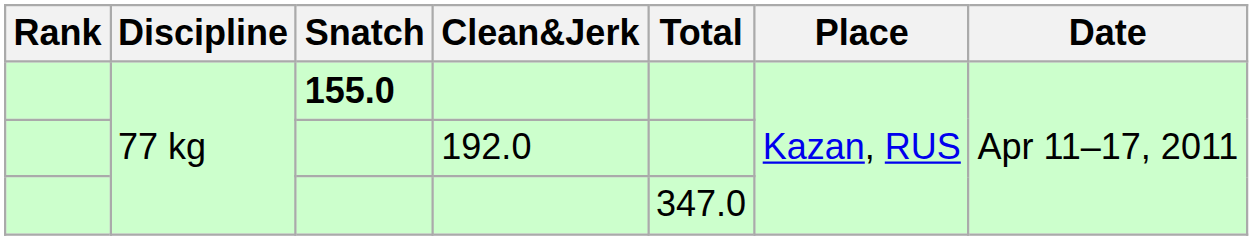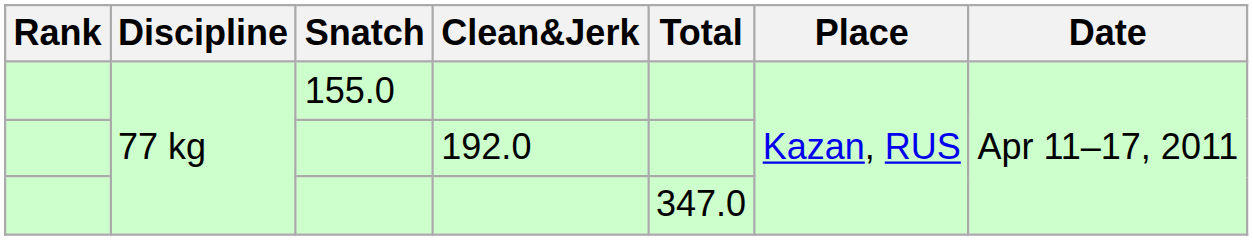155.0 | Snatch: bold -> normal
